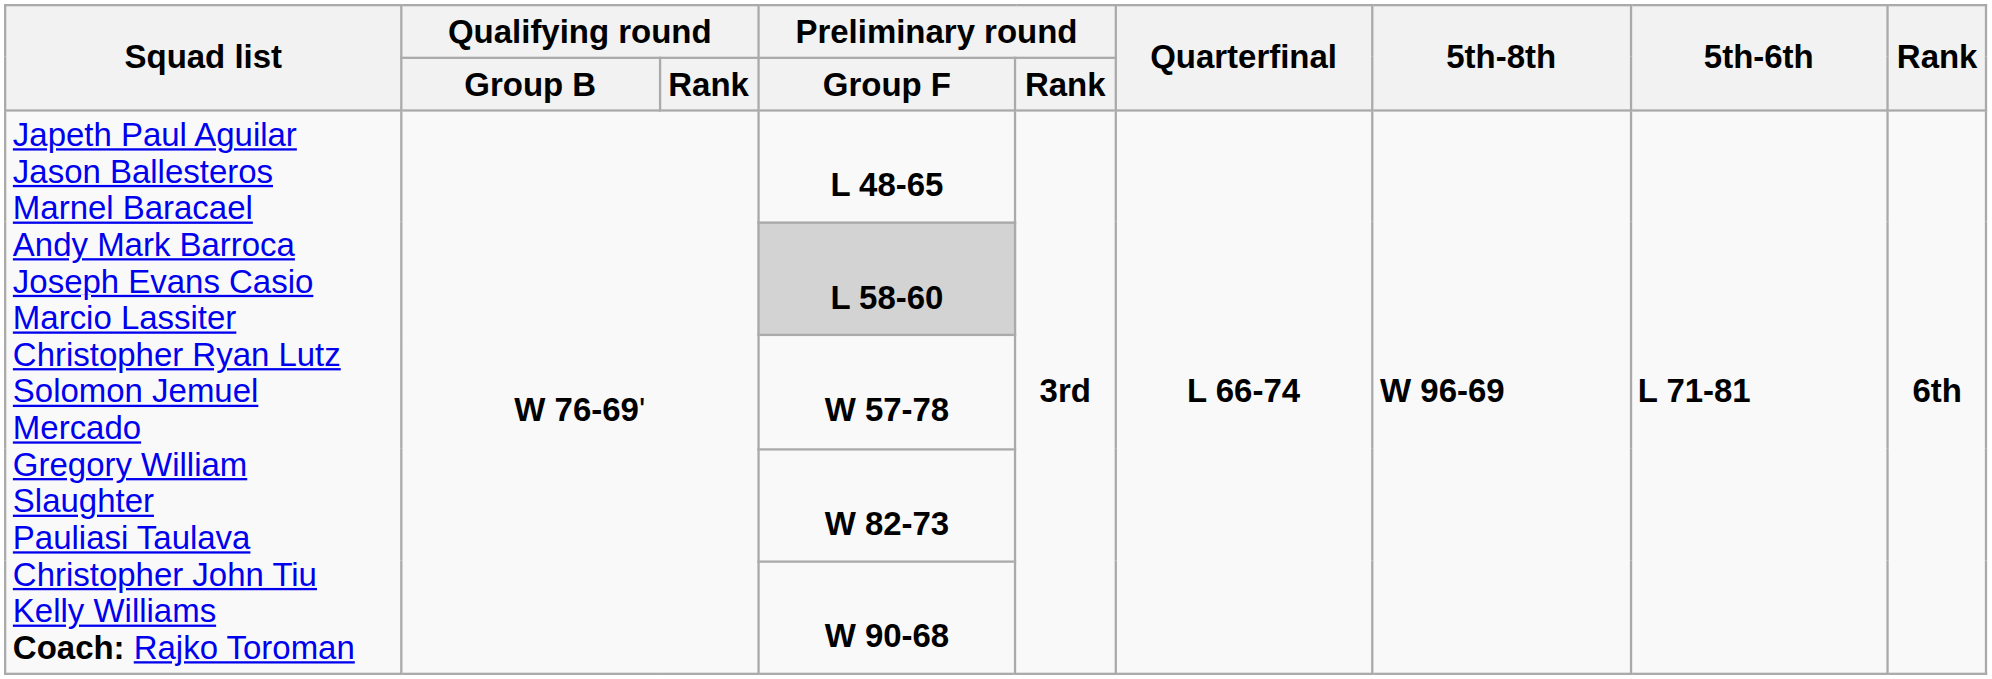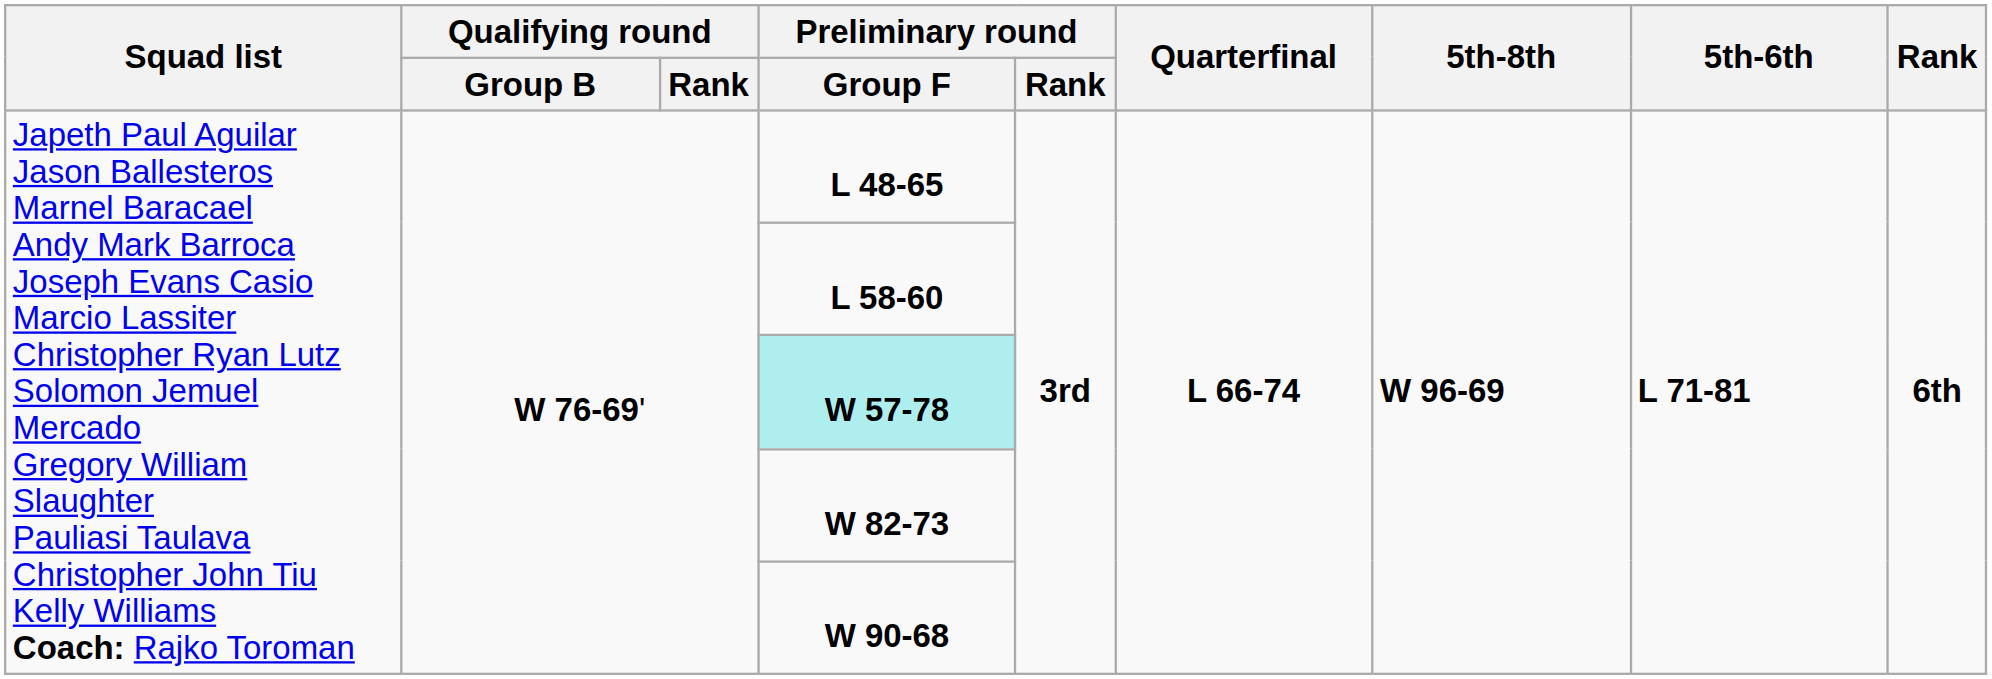L 58-60 | Preliminary round / Group F: lightgrey background -> no background
W 57-78 | Preliminary round / Group F: no background -> paleturquoise background
